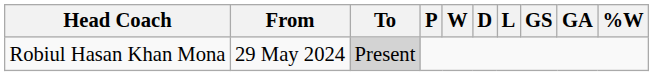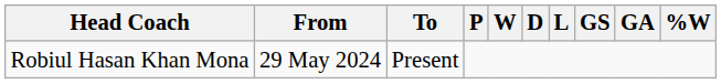Robiul Hasan Khan Mona | To: lightgrey background -> no background
